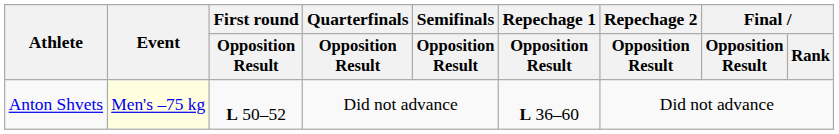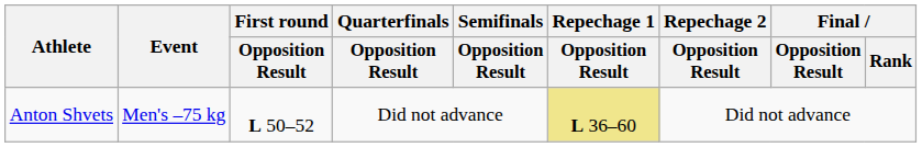Anton Shvets | Event: lightyellow background -> no background
Anton Shvets | Repechage 1 / Opposition Result: no background -> khaki background
